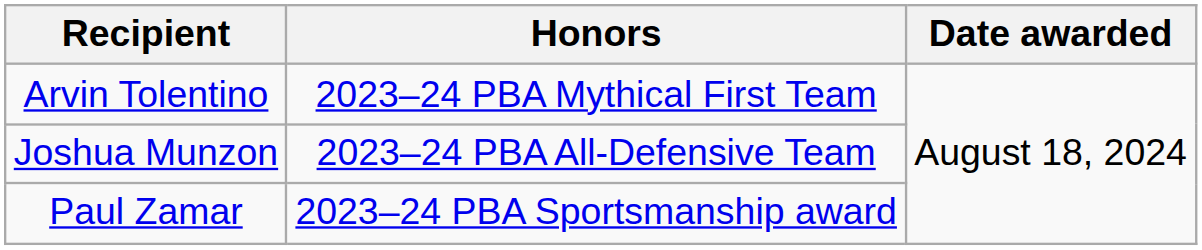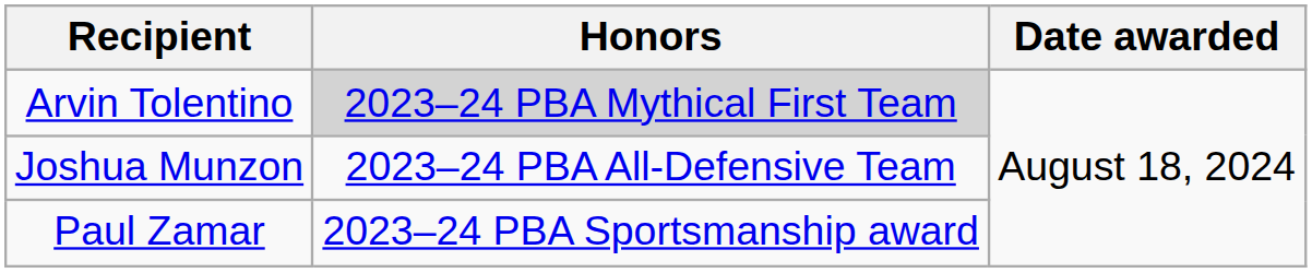Arvin Tolentino | Honors: no background -> lightgrey background
